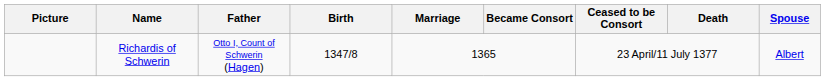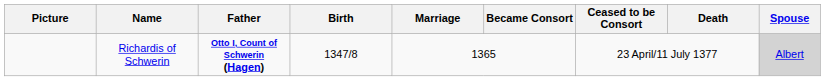Richardis of Schwerin | Father: normal -> bold
Richardis of Schwerin | Spouse: no background -> lightgrey background
